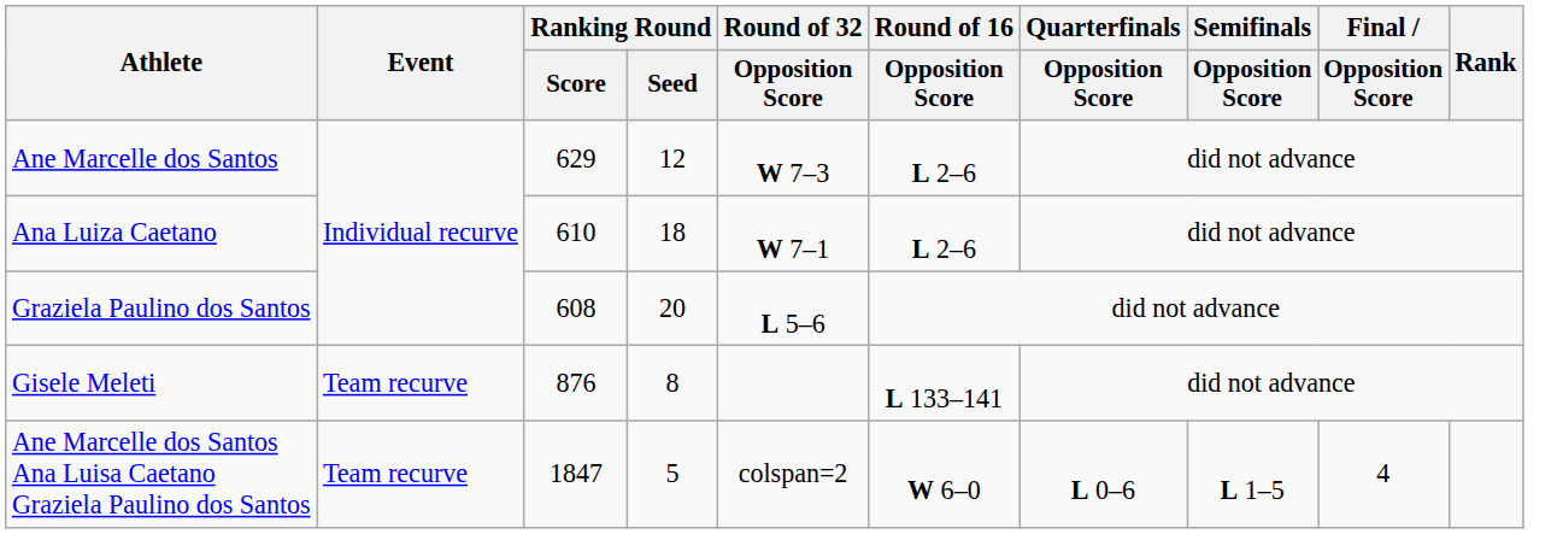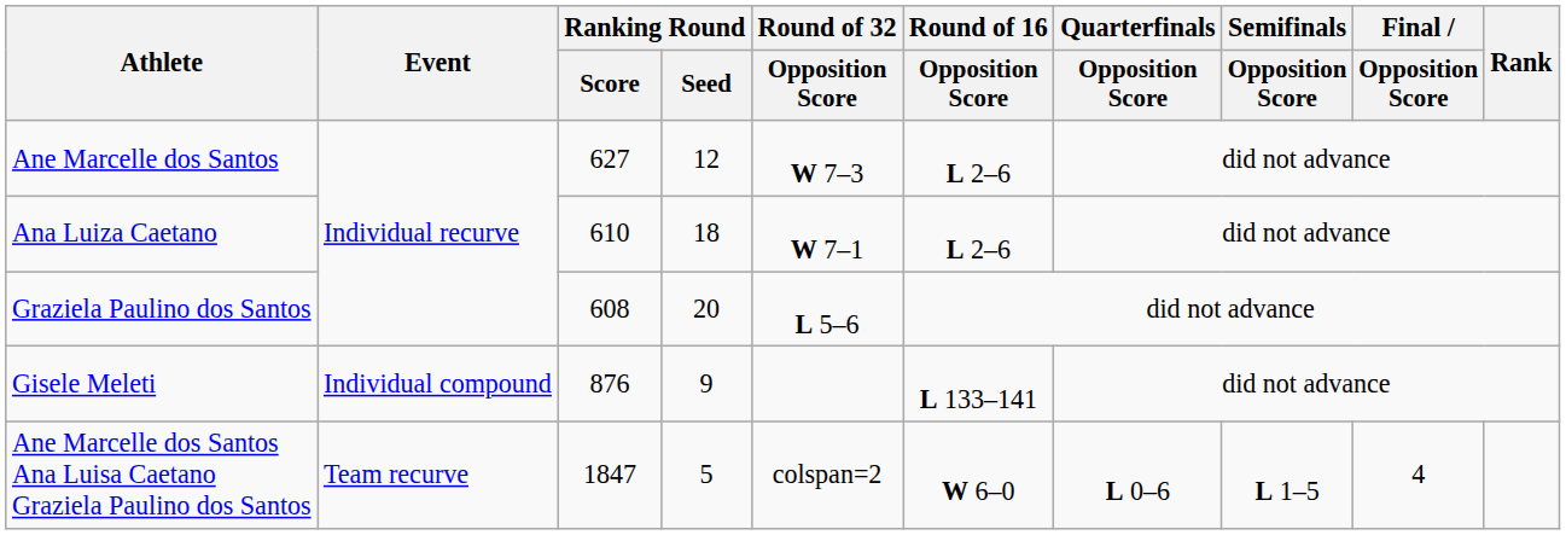Ane Marcelle dos Santos | Ranking Round / Score: 629 -> 627
Gisele Meleti | Event: Team recurve -> Individual compound
Gisele Meleti | Ranking Round / Seed: 8 -> 9
